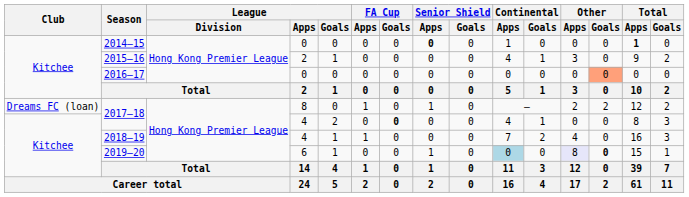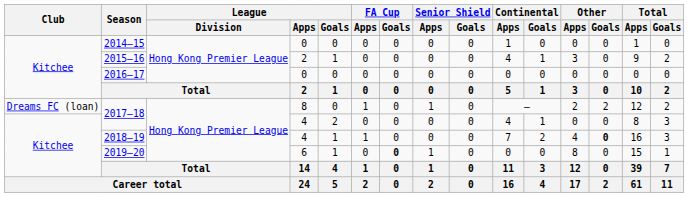2014–15 | Senior Shield / Apps: bold -> normal
2014–15 | Total / Apps: bold -> normal
2016–17 | Other / Goals: lightsalmon background -> no background
2017–18 / 4 | FA Cup / Goals: bold -> normal
2018–19 | Other / Goals: normal -> bold
2019–20 | FA Cup / Goals: normal -> bold
2019–20 | Continental / Apps: lightblue background -> no background
2019–20 | Other / Apps: lavender background -> no background
2019–20 | Other / Goals: bold -> normal
